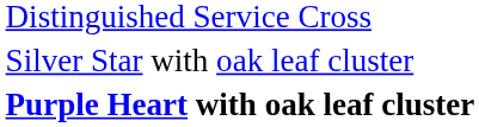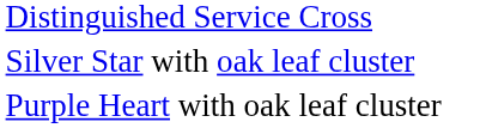row 3 | column 1: bold -> normal
